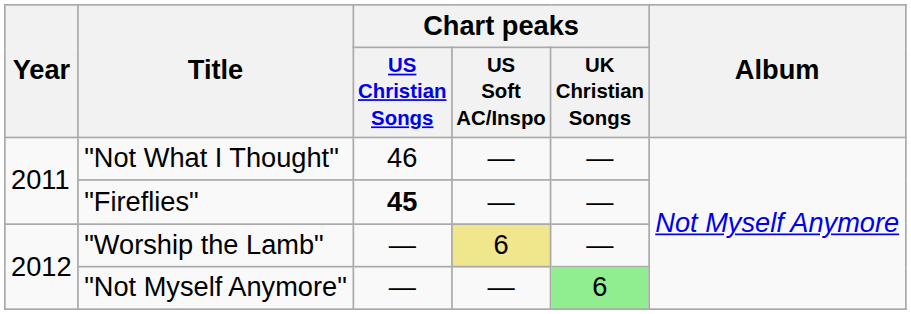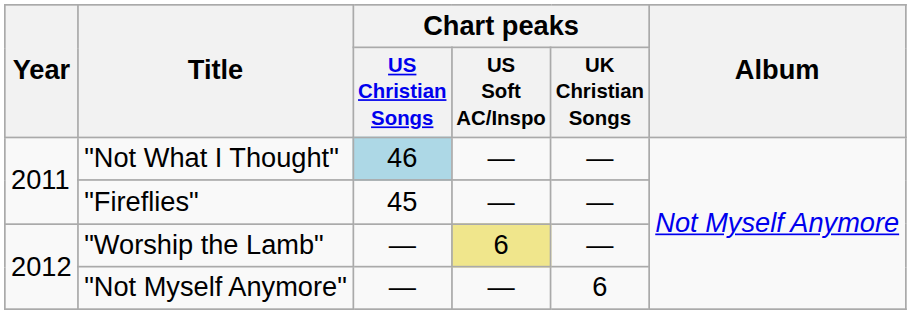"Not What I Thought" | Chart peaks / US Christian Songs: no background -> lightblue background
"Fireflies" | Chart peaks / US Christian Songs: bold -> normal
"Not Myself Anymore" | Chart peaks / UK Christian Songs: lightgreen background -> no background
